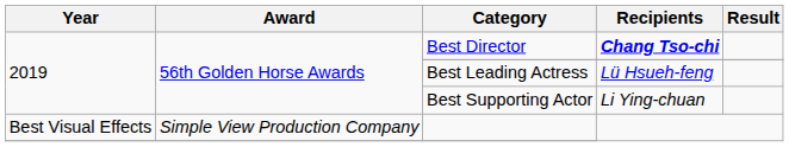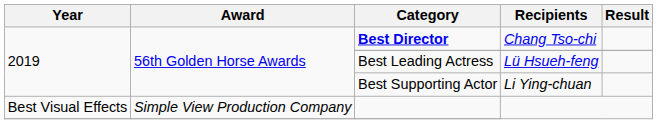Best Director | Category: normal -> bold
Best Director | Recipients: bold -> normal
